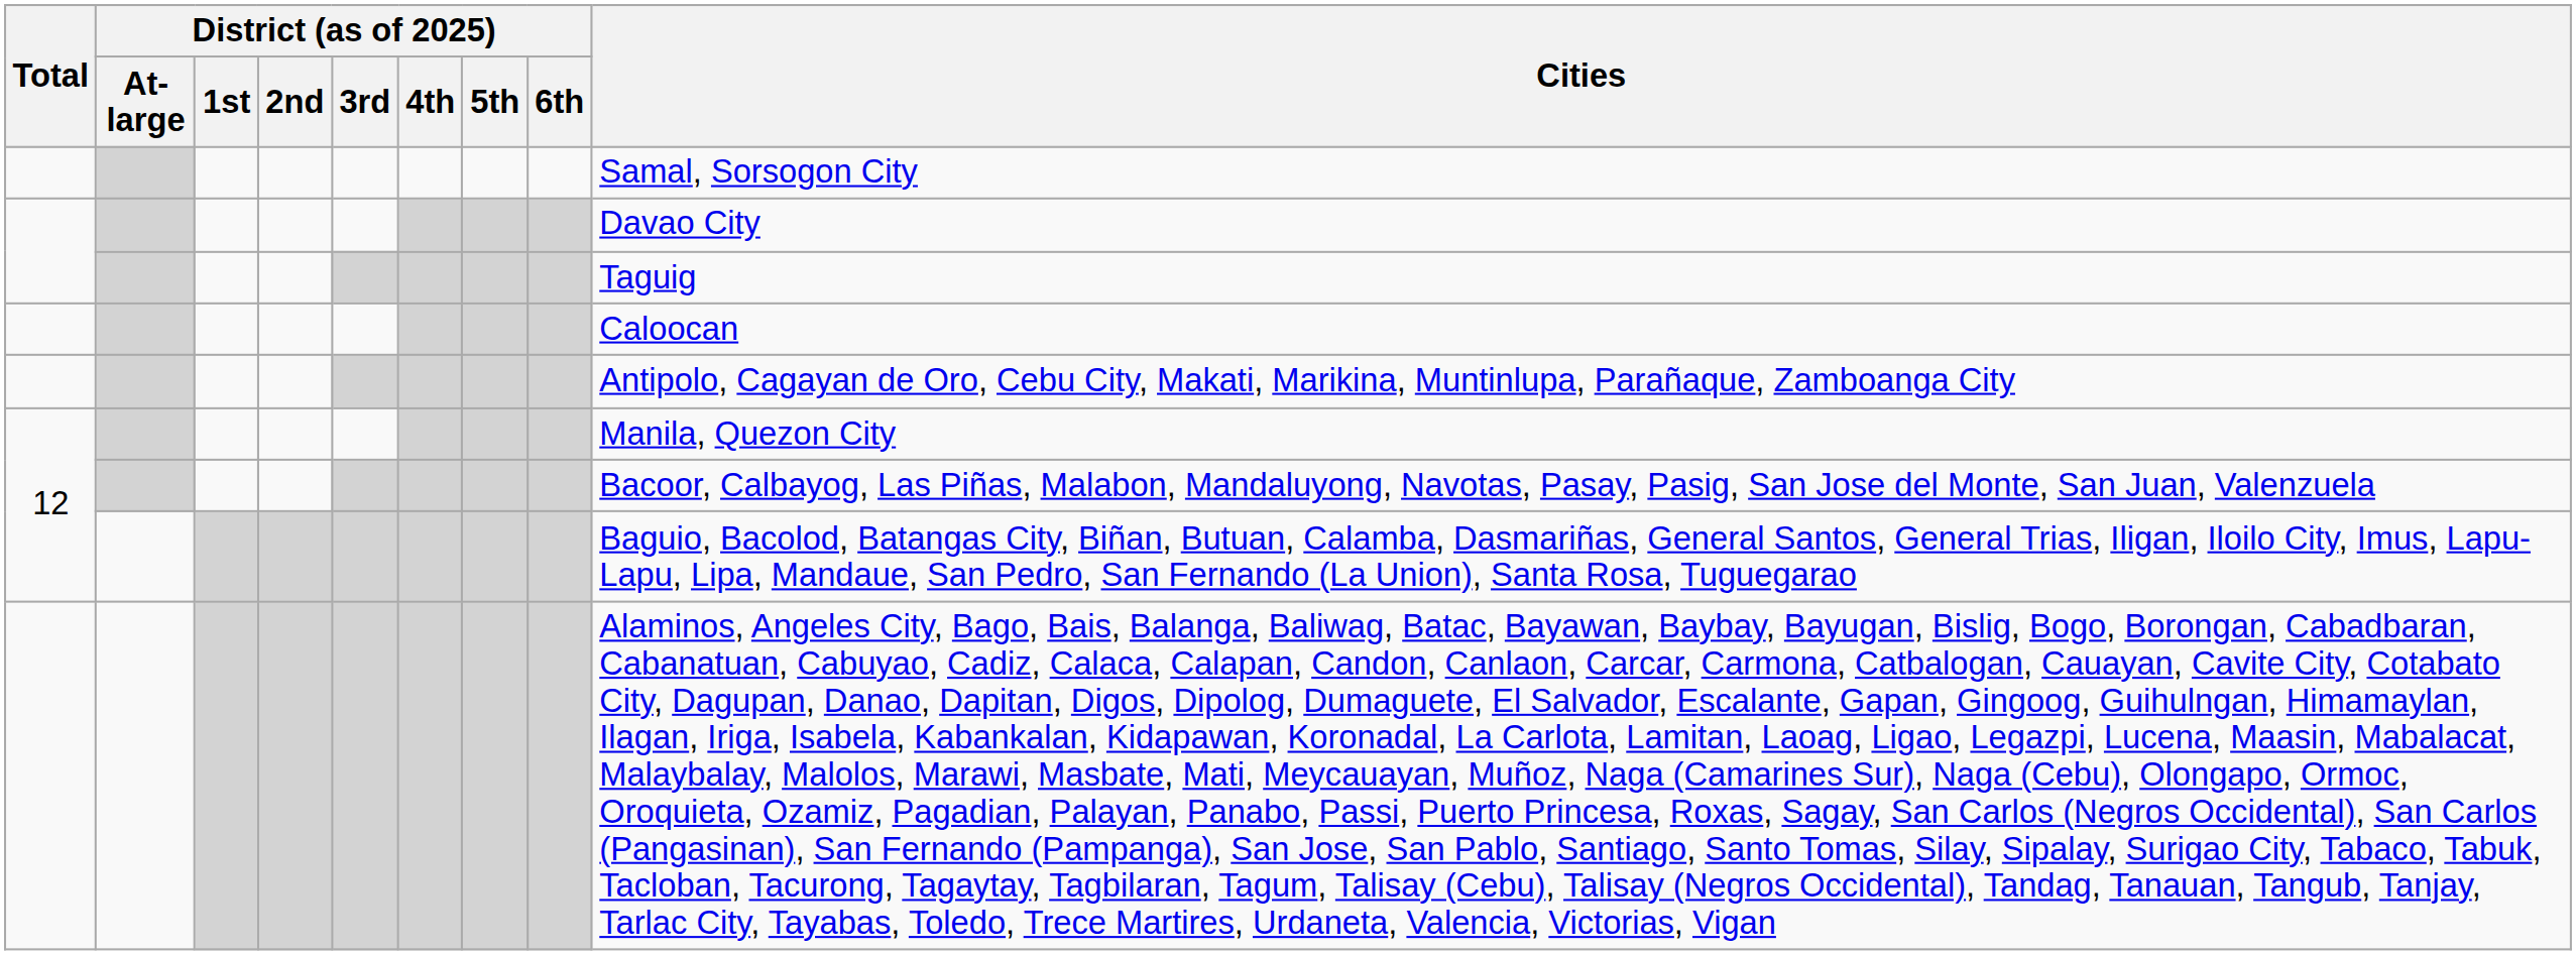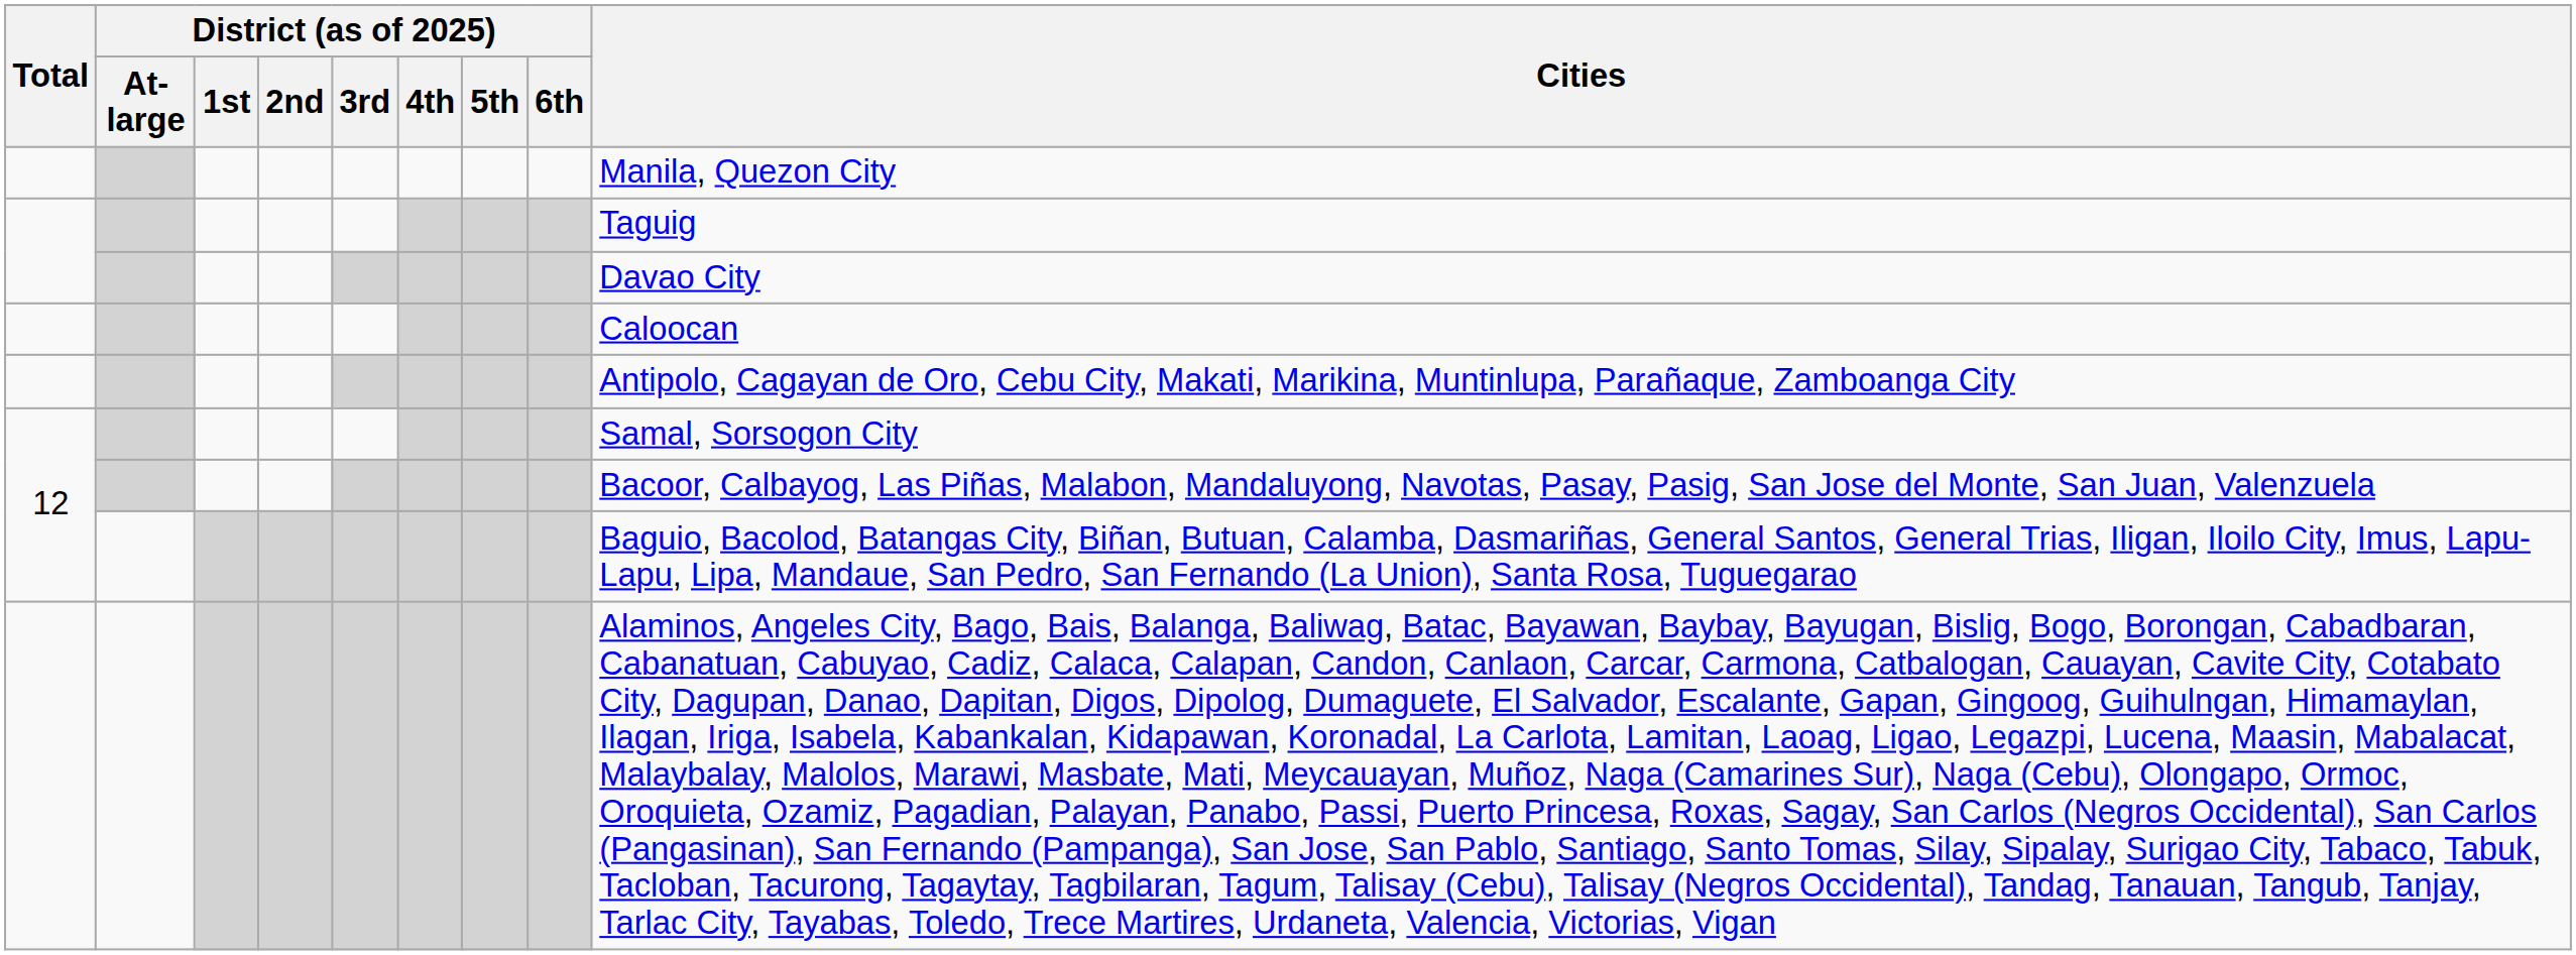row 3 | Cities: Samal, Sorsogon City -> Manila, Quezon City
row 4 | Cities: Davao City -> Taguig
row 5 | Cities: Taguig -> Davao City
row 8 | Cities: Manila, Quezon City -> Samal, Sorsogon City
